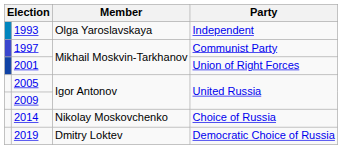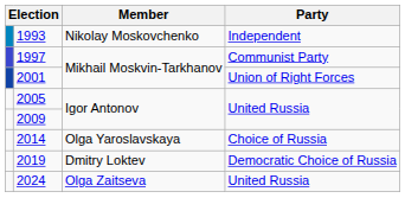1993 | Member: Olga Yaroslavskaya -> Nikolay Moskovchenko
2014 | Member: Nikolay Moskovchenko -> Olga Yaroslavskaya
+ row: 2024 | Olga Zaitseva | United Russia
